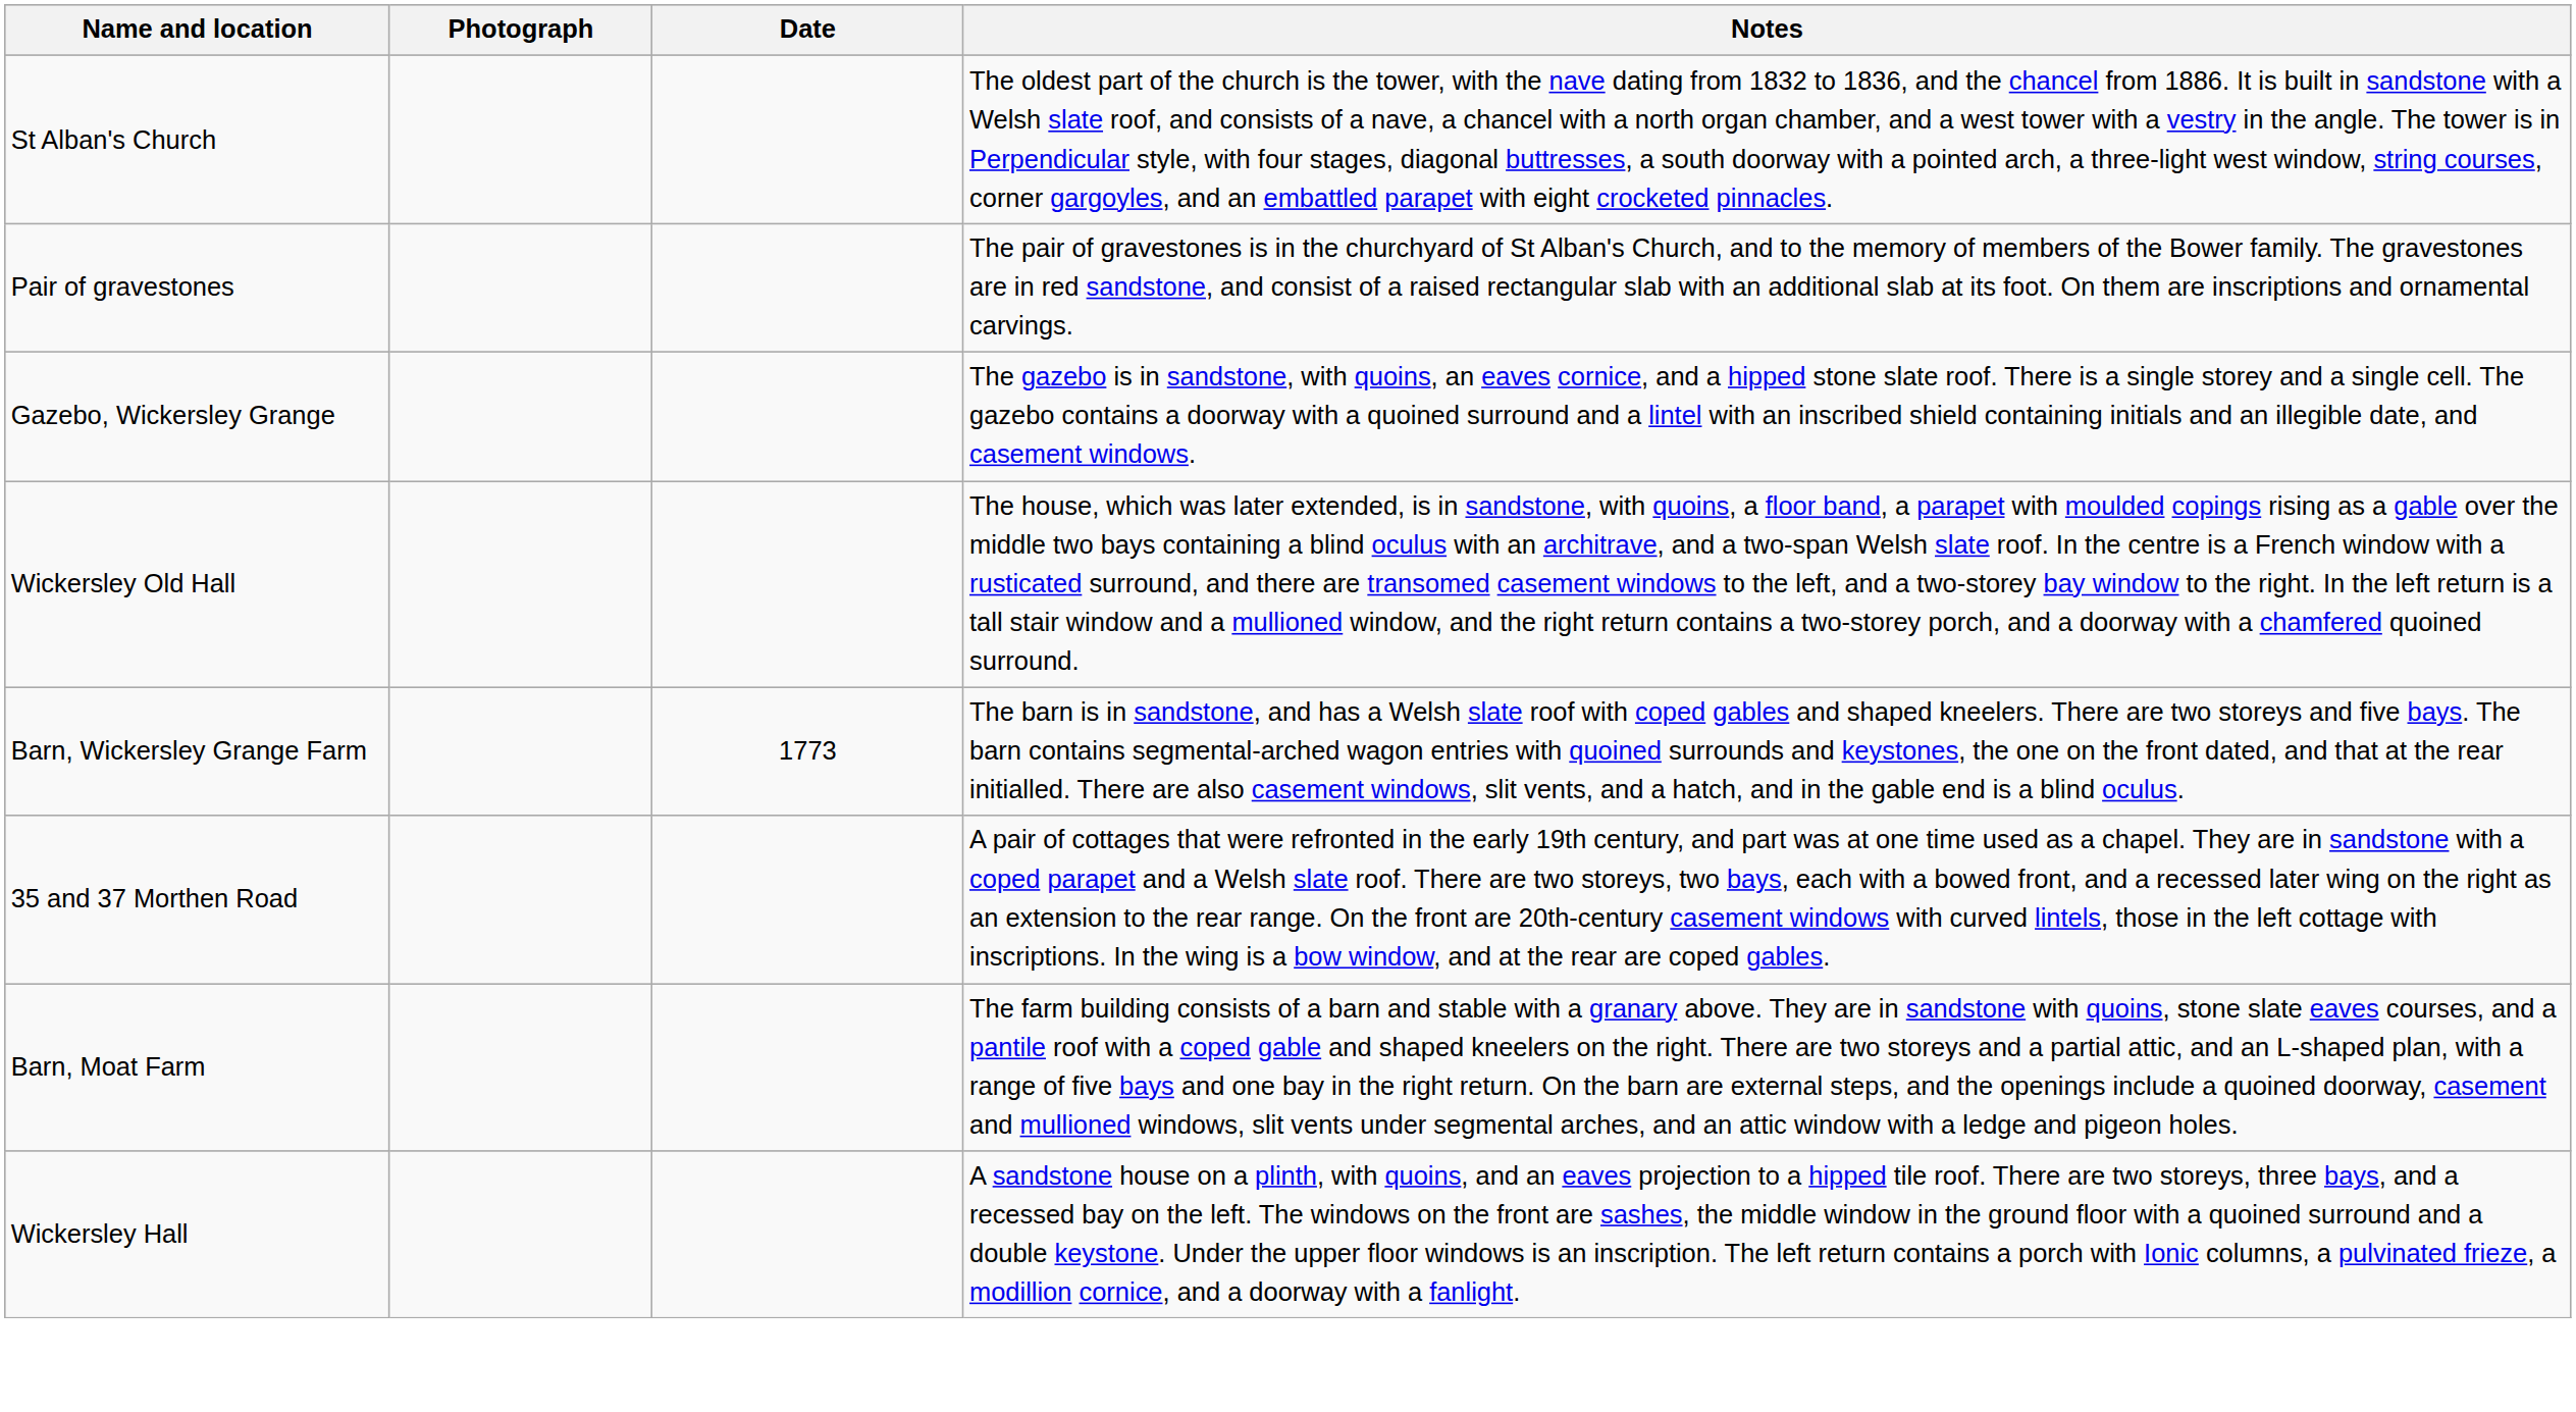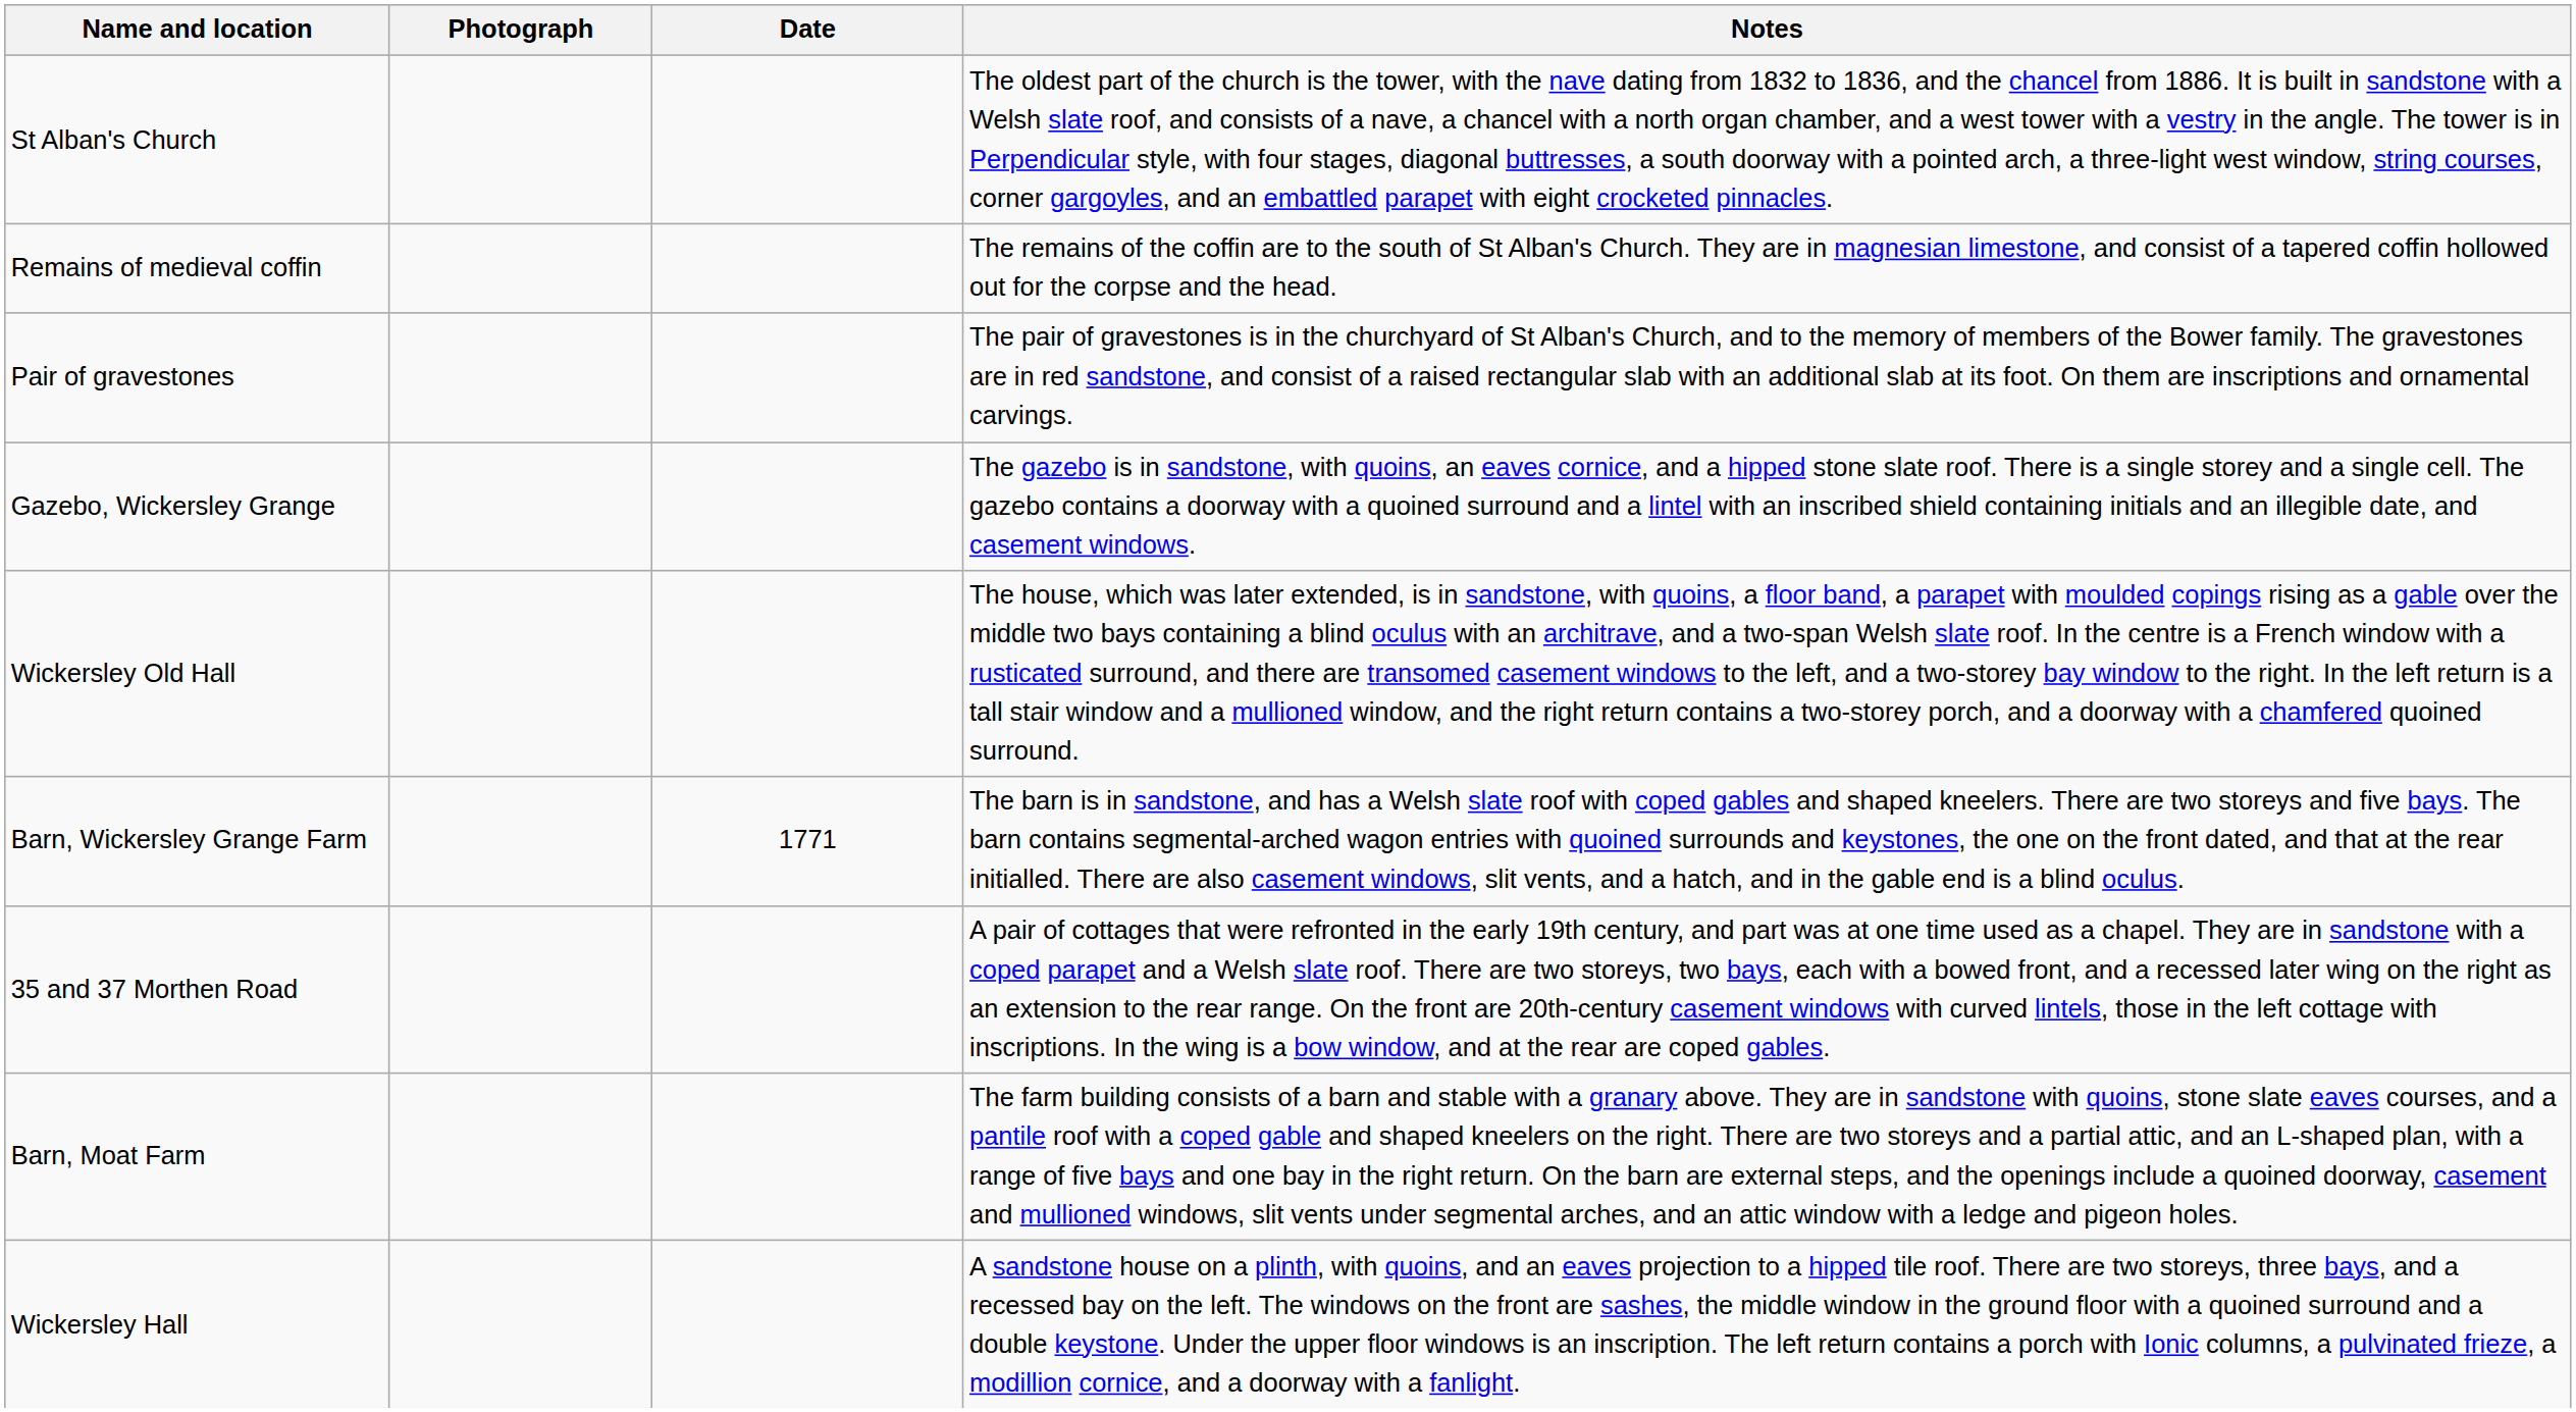+ row: Remains of medieval coffin | The remains of the coffin are to the south of St Alban's Church. They are in magnesian limestone, and consist of a tapered coffin hollowed out for the corpse and the head.
Barn, Wickersley Grange Farm | Date: 1773 -> 1771
